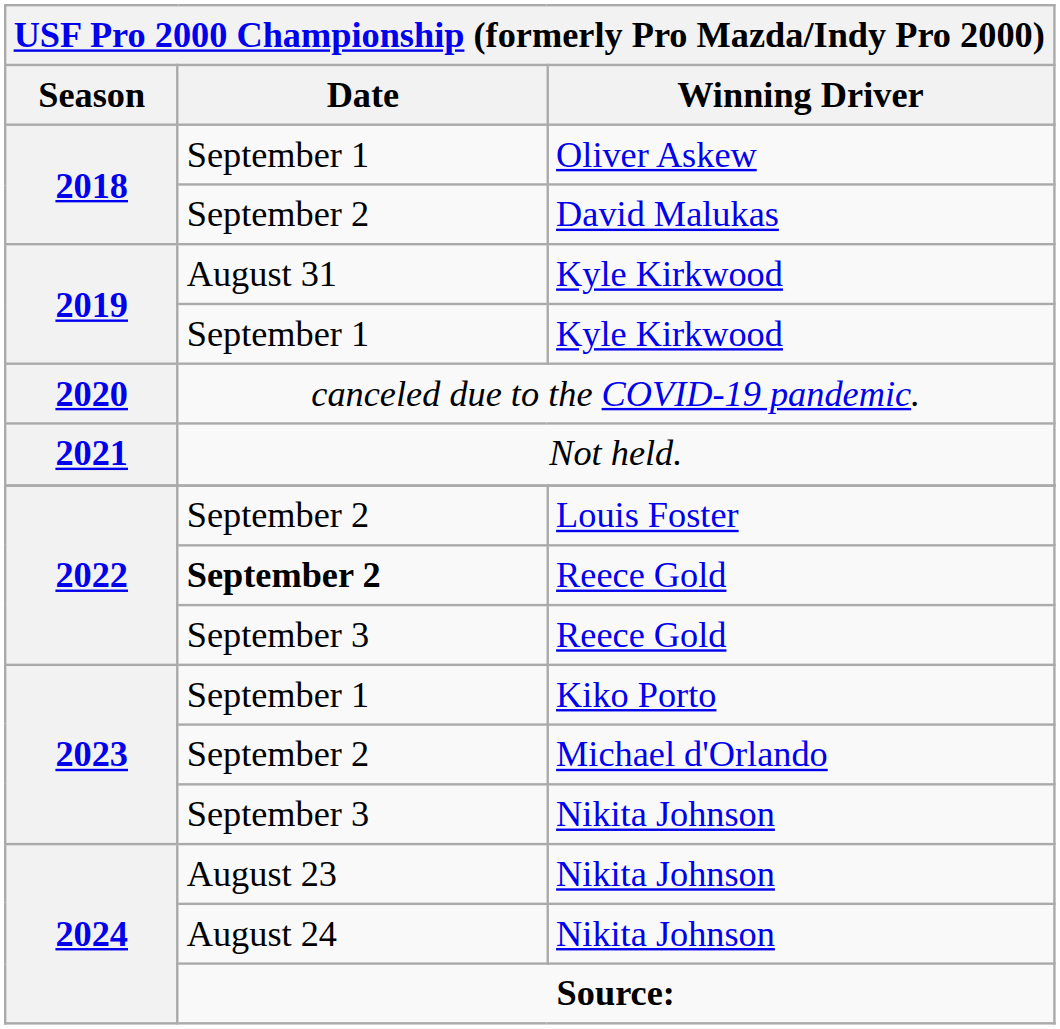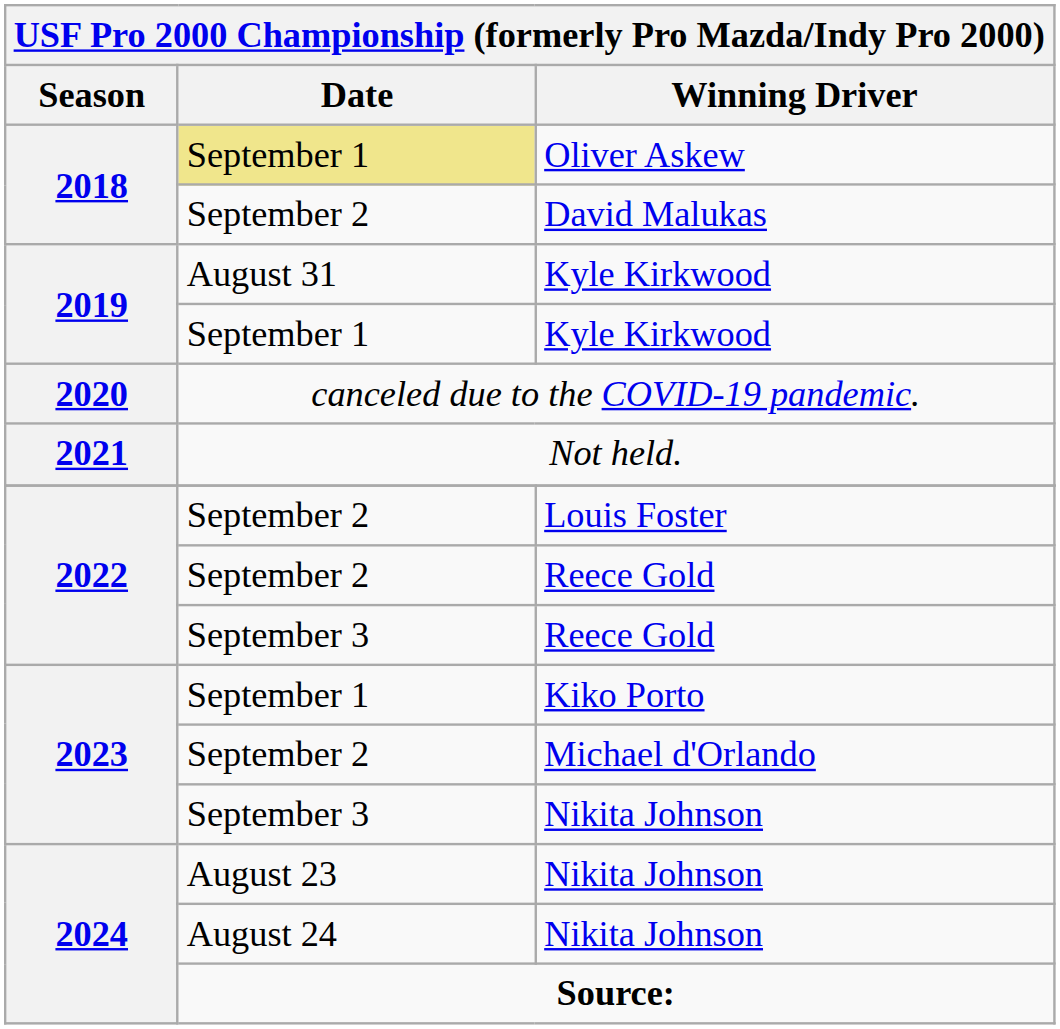Oliver Askew | column 2: no background -> khaki background
September 2 / Reece Gold | column 2: bold -> normal
